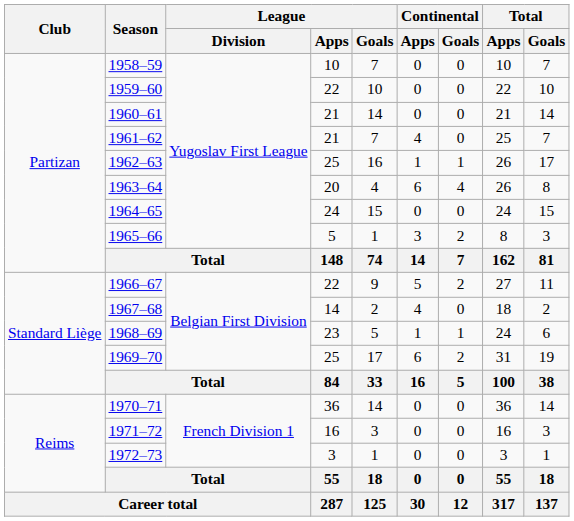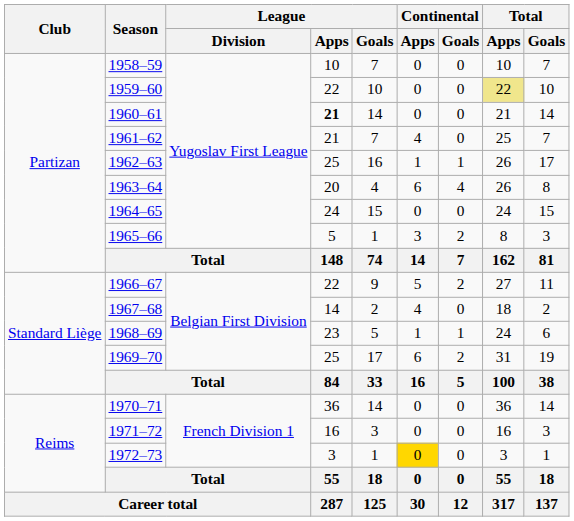1959–60 | Total / Apps: no background -> khaki background
1960–61 | League / Apps: normal -> bold
1972–73 | Continental / Apps: no background -> gold background
